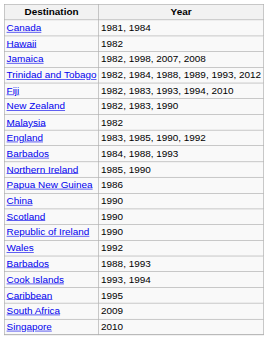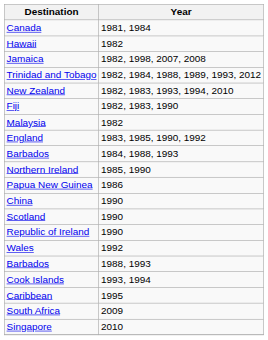row 6 | Destination: Fiji -> New Zealand
row 7 | Destination: New Zealand -> Fiji
